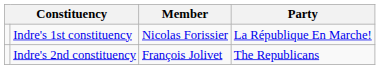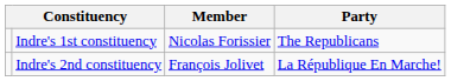Indre's 1st constituency | Party: La République En Marche! -> The Republicans
Indre's 2nd constituency | Party: The Republicans -> La République En Marche!
